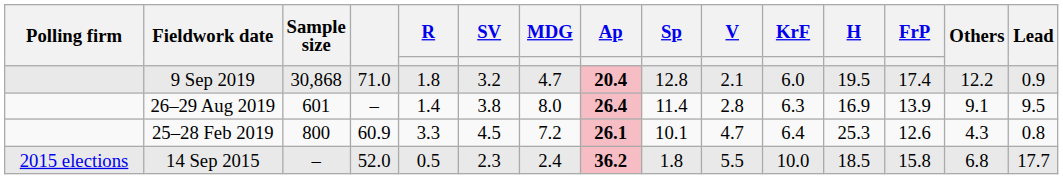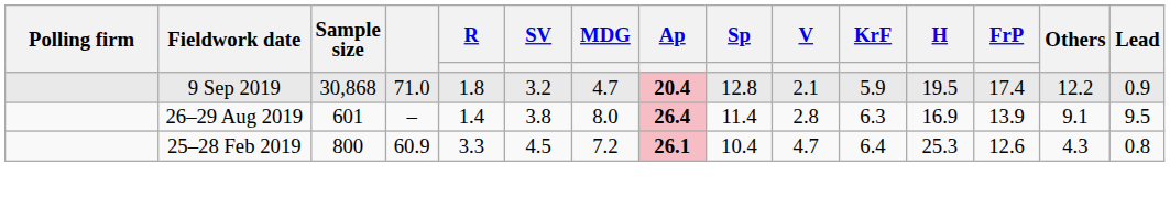9 Sep 2019 | KrF: 6.0 -> 5.9
25–28 Feb 2019 | Sp: 10.1 -> 10.4
- row: 2015 elections | 14 Sep 2015 | – | 52.0 | 0.5 | 2.3 | 2.4 | 36.2 | 1.8 | 5.5 | 10.0 | 18.5 | 15.8 | 6.8 | 17.7
